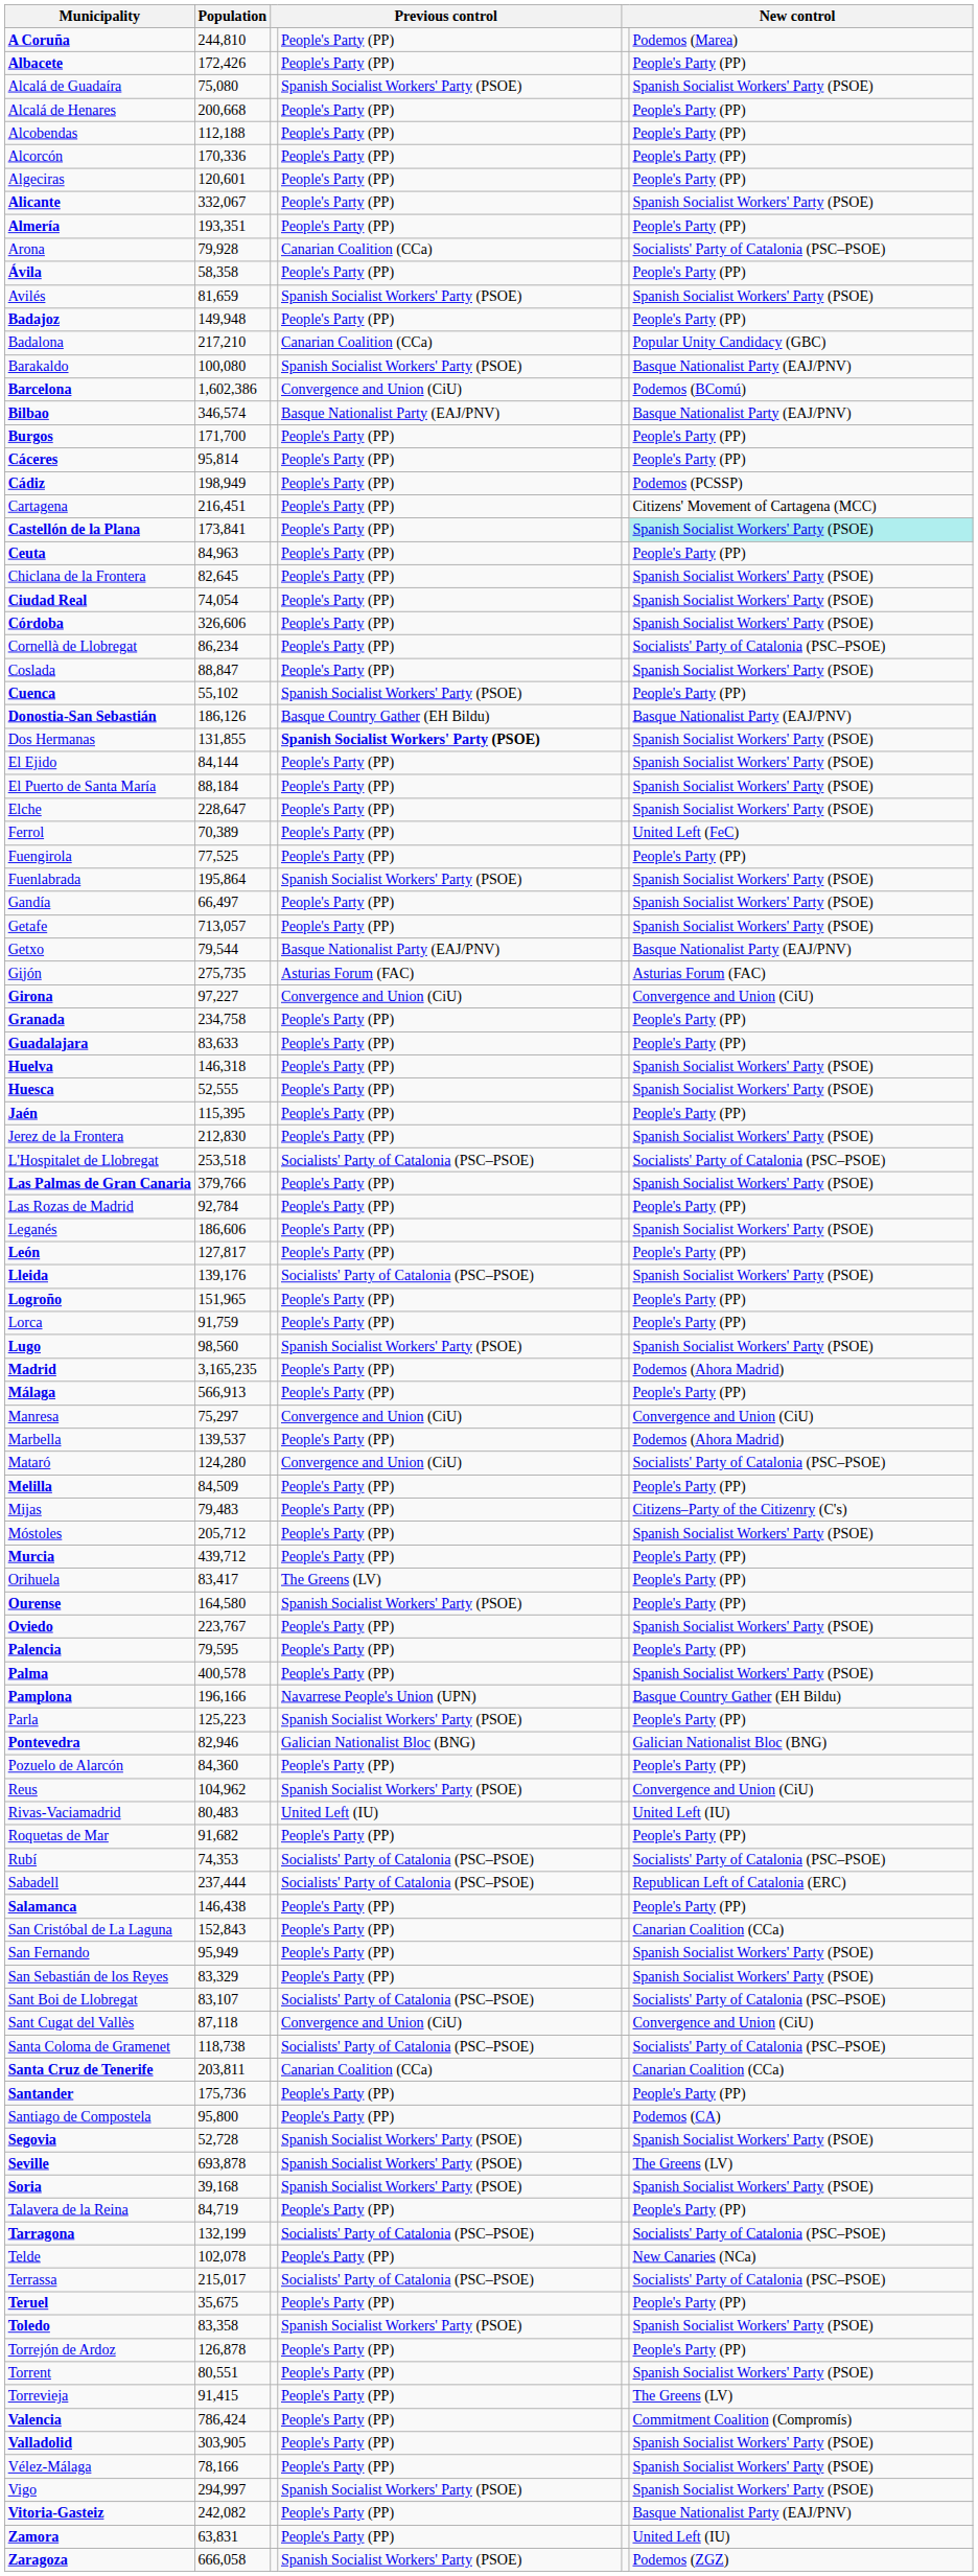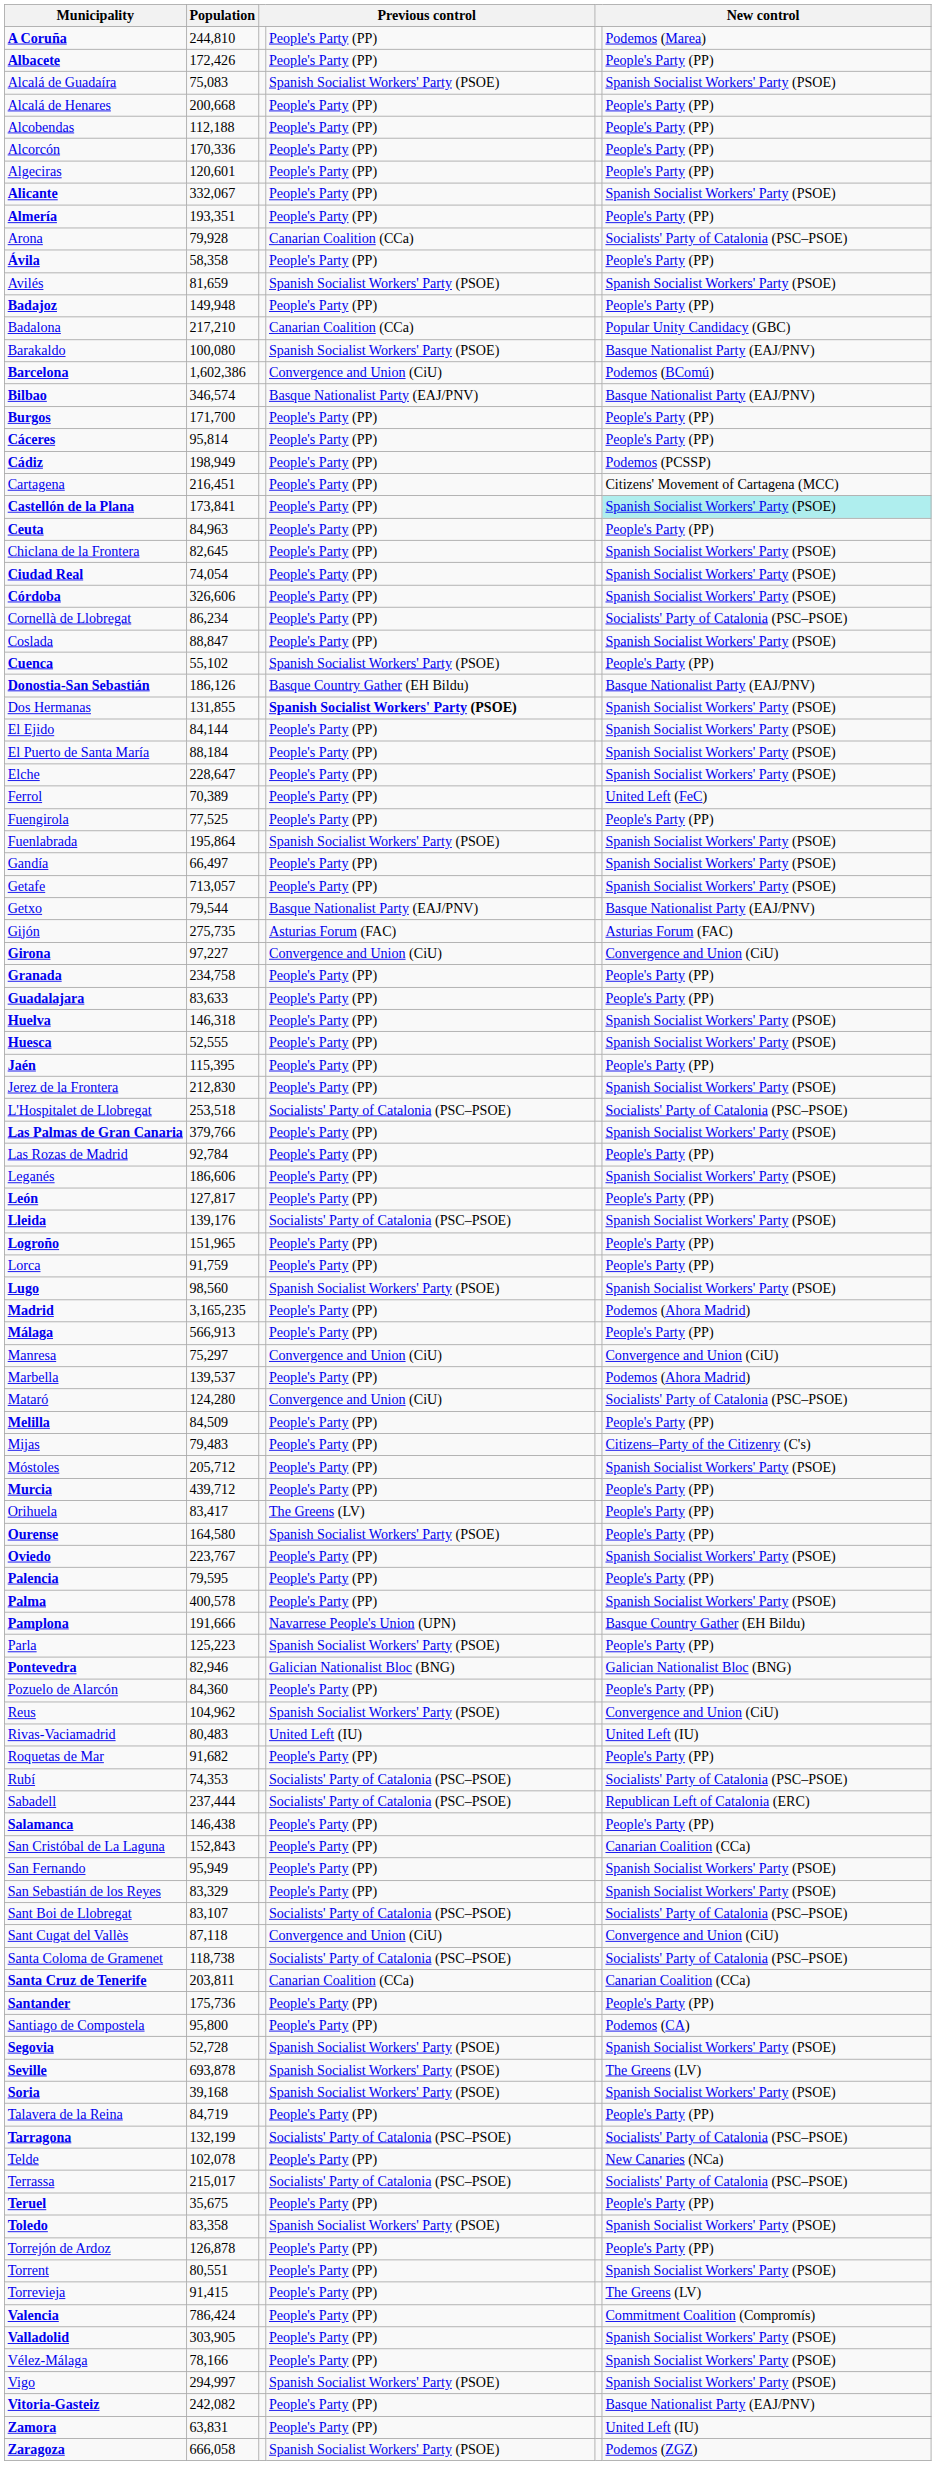Alcalá de Guadaíra | Population: 75,080 -> 75,083
Pamplona | Population: 196,166 -> 191,666
